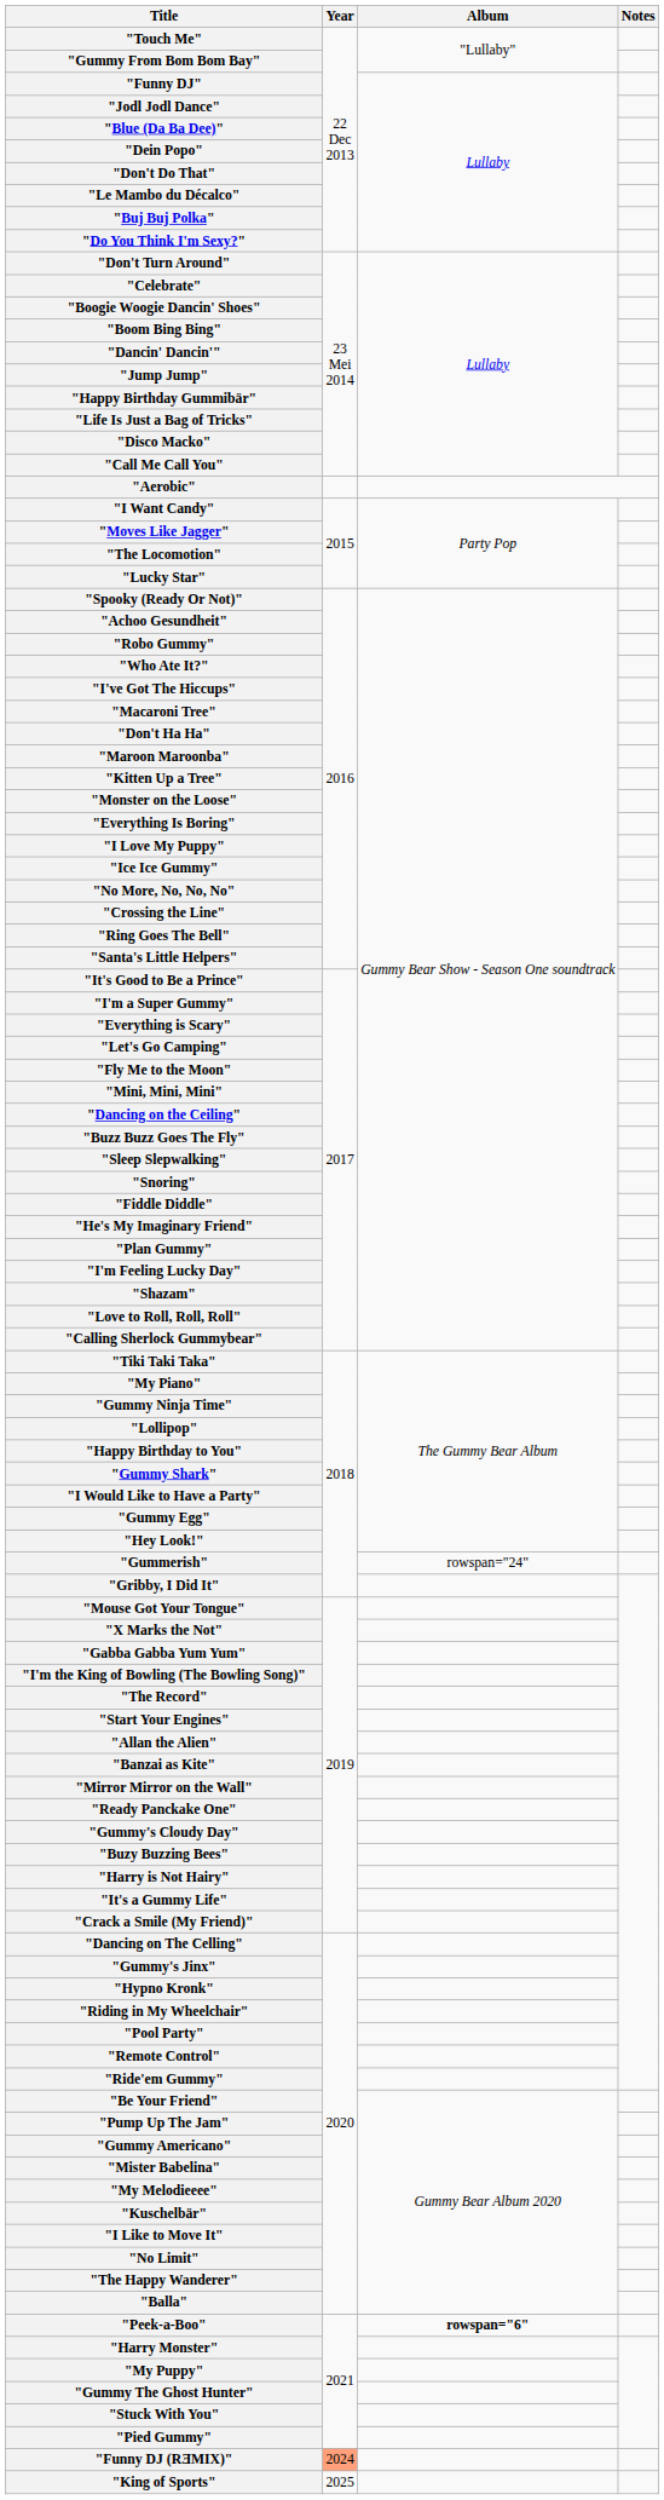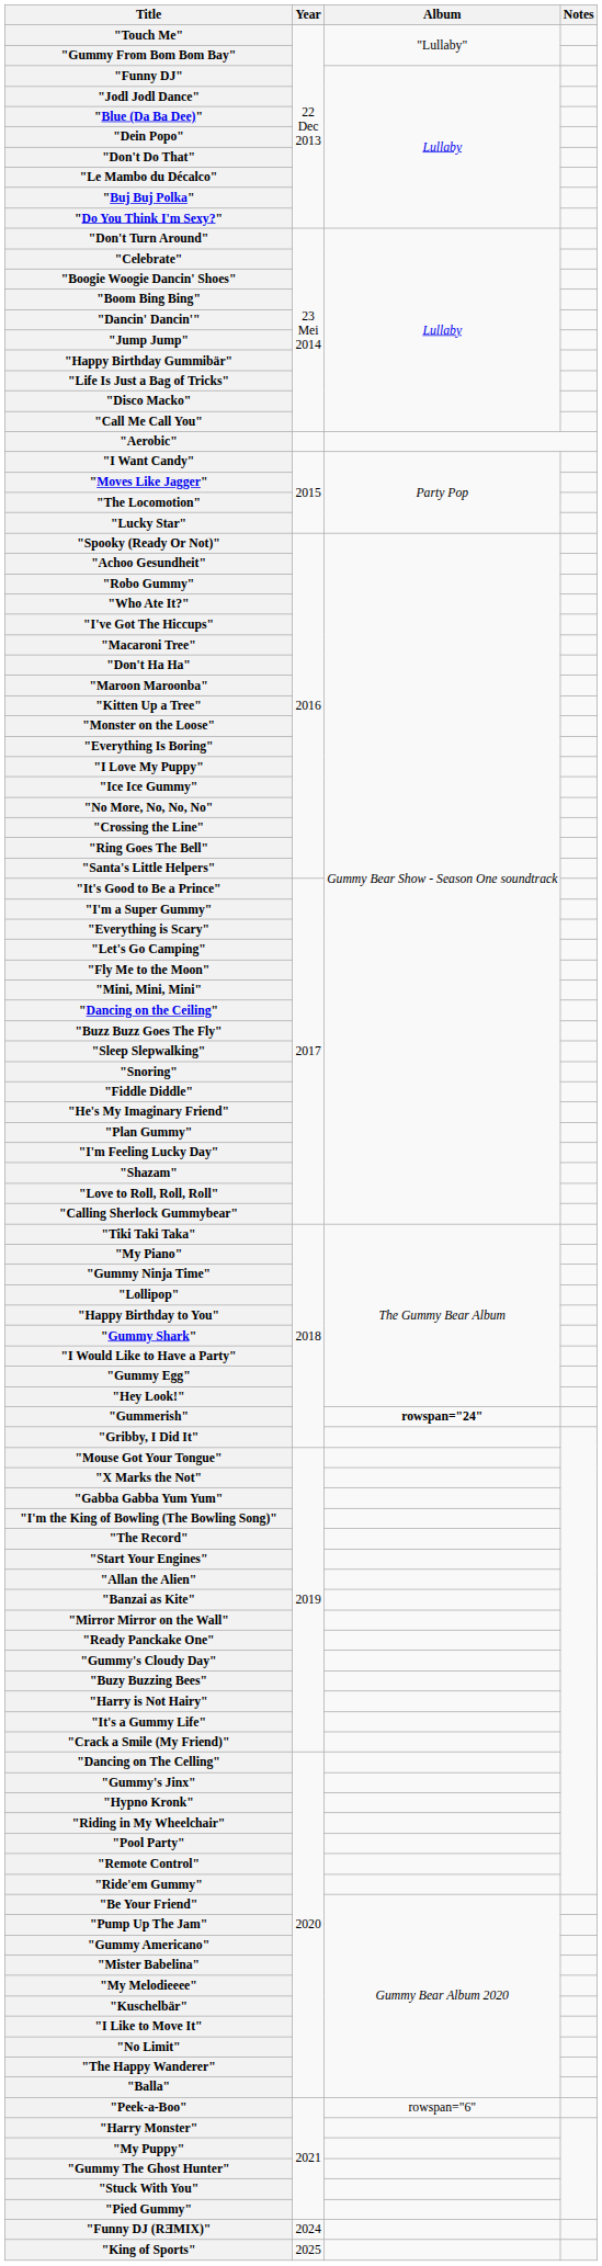"Gummerish" | Album: normal -> bold
"Peek-a-Boo" | Album: bold -> normal
"Funny DJ (RƎMIX)" | Year: lightsalmon background -> no background
